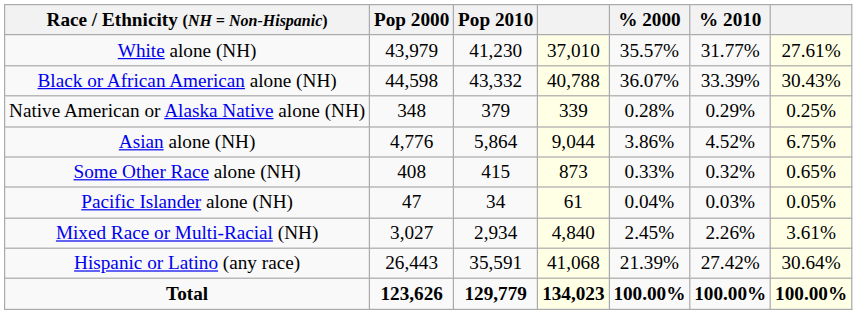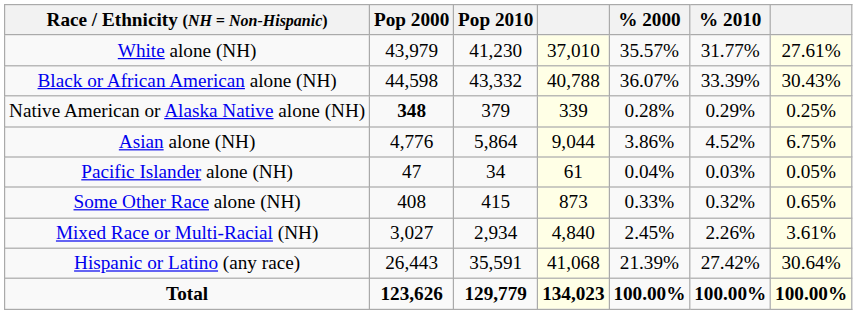Native American or Alaska Native alone (NH) | Pop 2000: normal -> bold
rows swapped: Pacific Islander alone (NH) <-> Some Other Race alone (NH)
